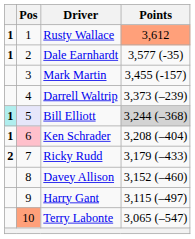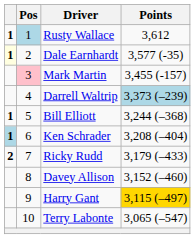Rusty Wallace | Pos: no background -> lightblue background
Rusty Wallace | Points: lightsalmon background -> no background
Dale Earnhardt | column 1: no background -> lightyellow background
Mark Martin | Pos: no background -> pink background
Darrell Waltrip | Points: no background -> lightblue background
Bill Elliott | column 1: paleturquoise background -> no background
Bill Elliott | Pos: lavender background -> no background
Bill Elliott | Points: lightgrey background -> no background
Ken Schrader | column 1: no background -> lightblue background
Ken Schrader | Pos: pink background -> no background
Harry Gant | Points: no background -> gold background
Terry Labonte | Pos: lightsalmon background -> no background
